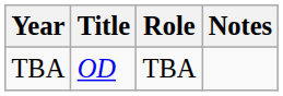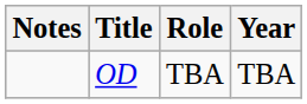columns swapped: Year <-> Notes
